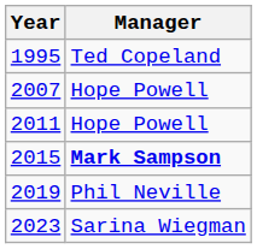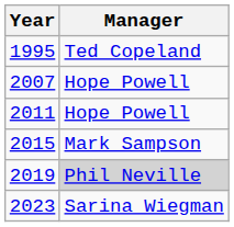2015 | Manager: bold -> normal
2019 | Manager: no background -> lightgrey background
